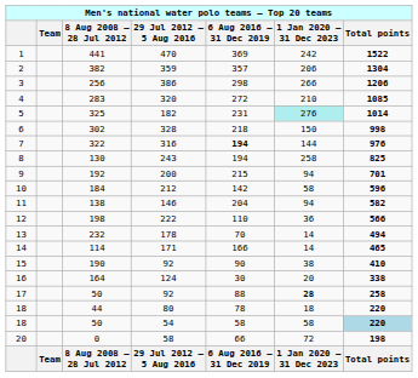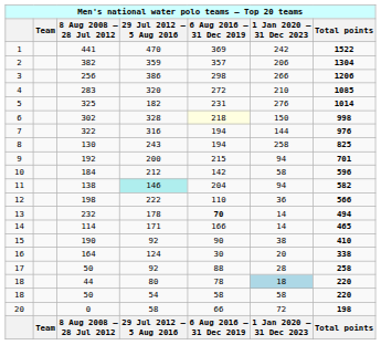5 | 1 Jan 2020 – 31 Dec 2023: paleturquoise background -> no background
6 | 6 Aug 2016 – 31 Dec 2019: no background -> lightyellow background
7 | 6 Aug 2016 – 31 Dec 2019: bold -> normal
11 | 29 Jul 2012 – 5 Aug 2016: no background -> paleturquoise background
13 | 6 Aug 2016 – 31 Dec 2019: normal -> bold
17 | 1 Jan 2020 – 31 Dec 2023: bold -> normal
18 / 44 | 1 Jan 2020 – 31 Dec 2023: no background -> lightblue background
18 / 50 | Total points: lightblue background -> no background
